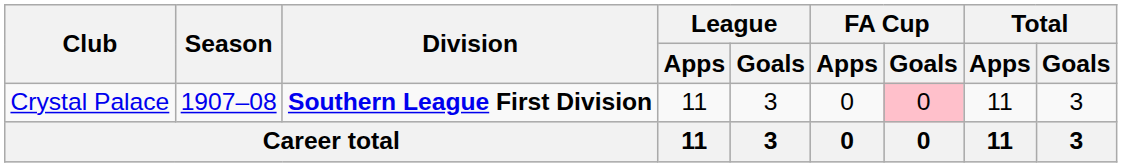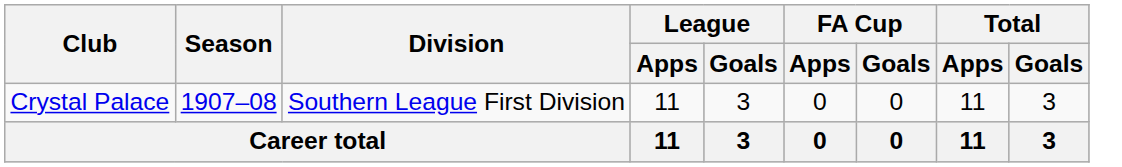Crystal Palace | Division: bold -> normal
Crystal Palace | FA Cup / Goals: pink background -> no background
